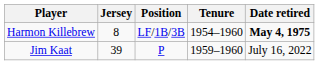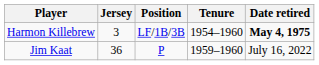Harmon Killebrew | Jersey: 8 -> 3
Jim Kaat | Jersey: 39 -> 36
